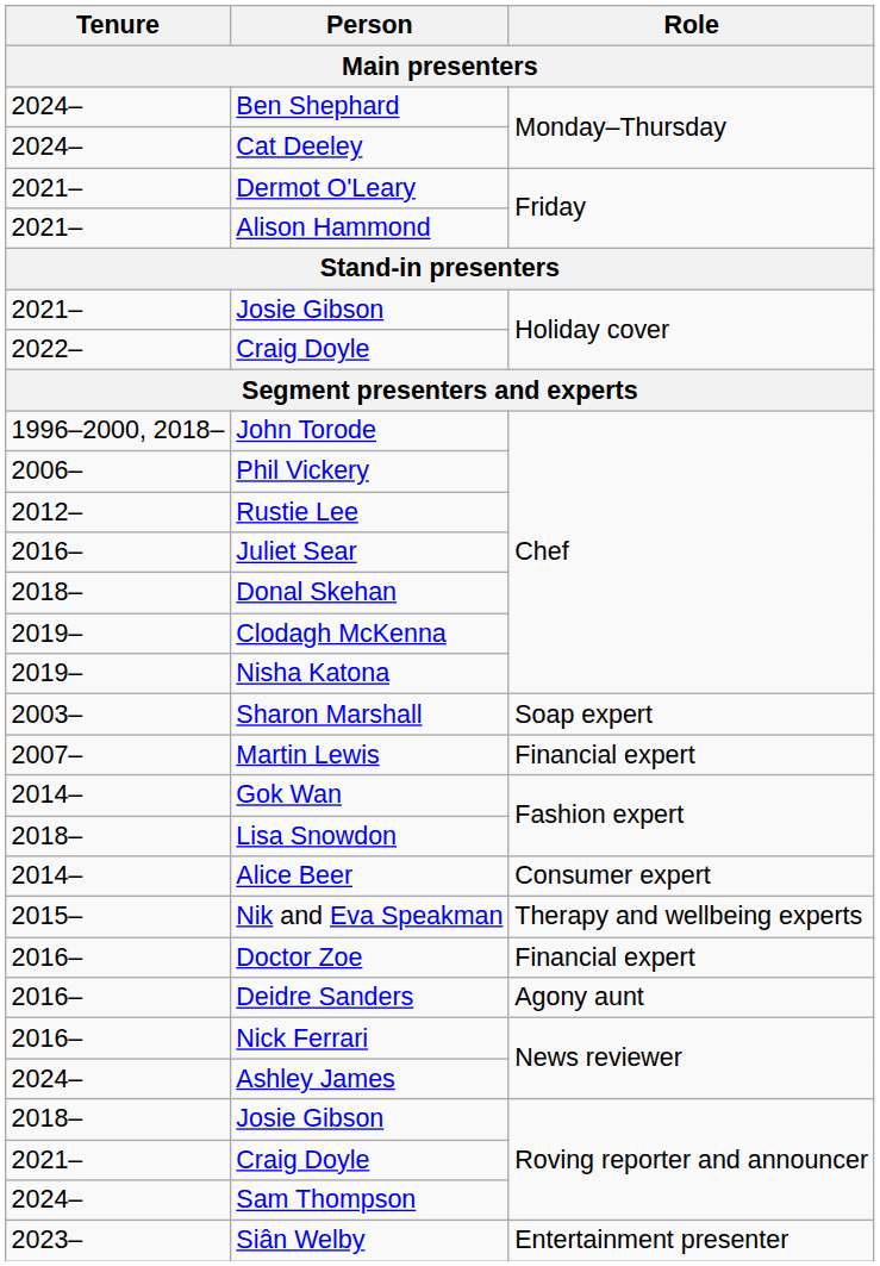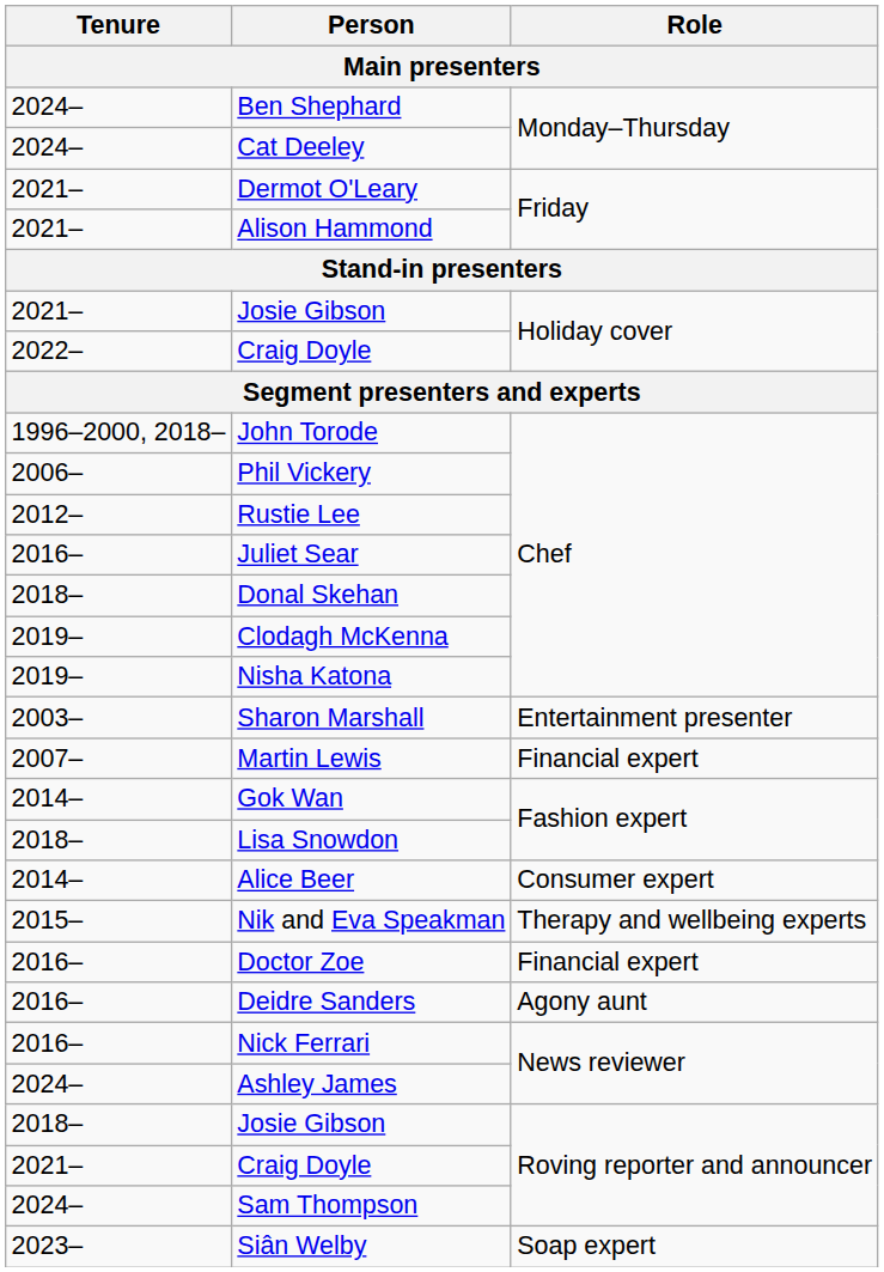Sharon Marshall | Role / Main presenters: Soap expert -> Entertainment presenter
Siân Welby | Role / Main presenters: Entertainment presenter -> Soap expert
